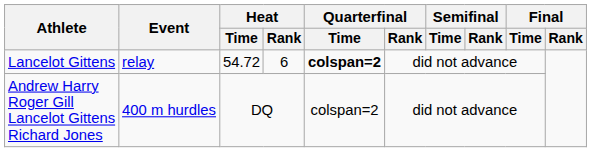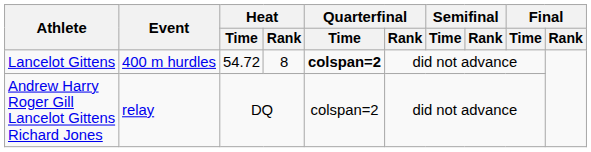Lancelot Gittens | Event: relay -> 400 m hurdles
Lancelot Gittens | Heat / Rank: 6 -> 8
Andrew Harry Roger Gill Lancelot Gittens Richard Jones | Event: 400 m hurdles -> relay
